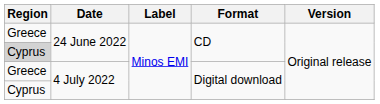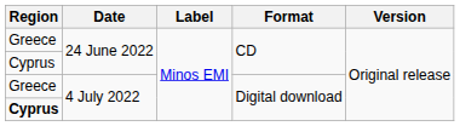Cyprus / 24 June 2022 | Region: lightgrey background -> no background
Cyprus / 4 July 2022 | Region: normal -> bold
